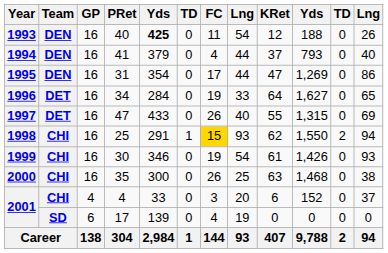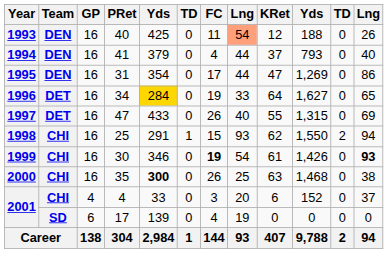1993 | column 5: bold -> normal
1993 | column 8: no background -> lightsalmon background
1996 | column 5: no background -> gold background
1998 | FC: gold background -> no background
1999 | FC: normal -> bold
1999 | column 12: normal -> bold
2000 | column 5: normal -> bold
